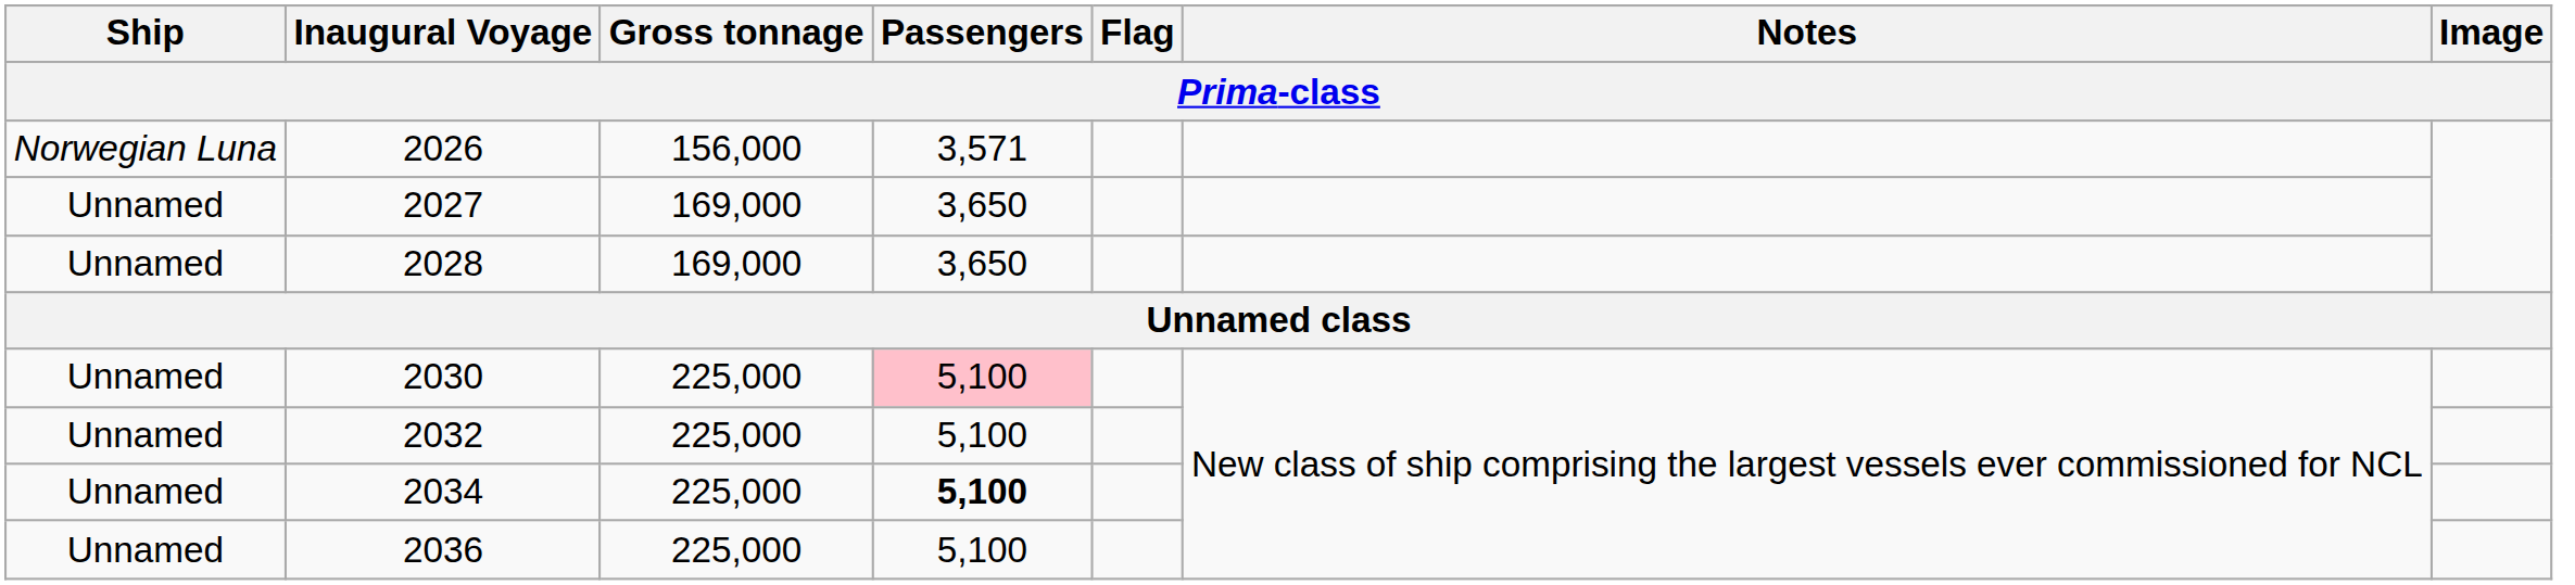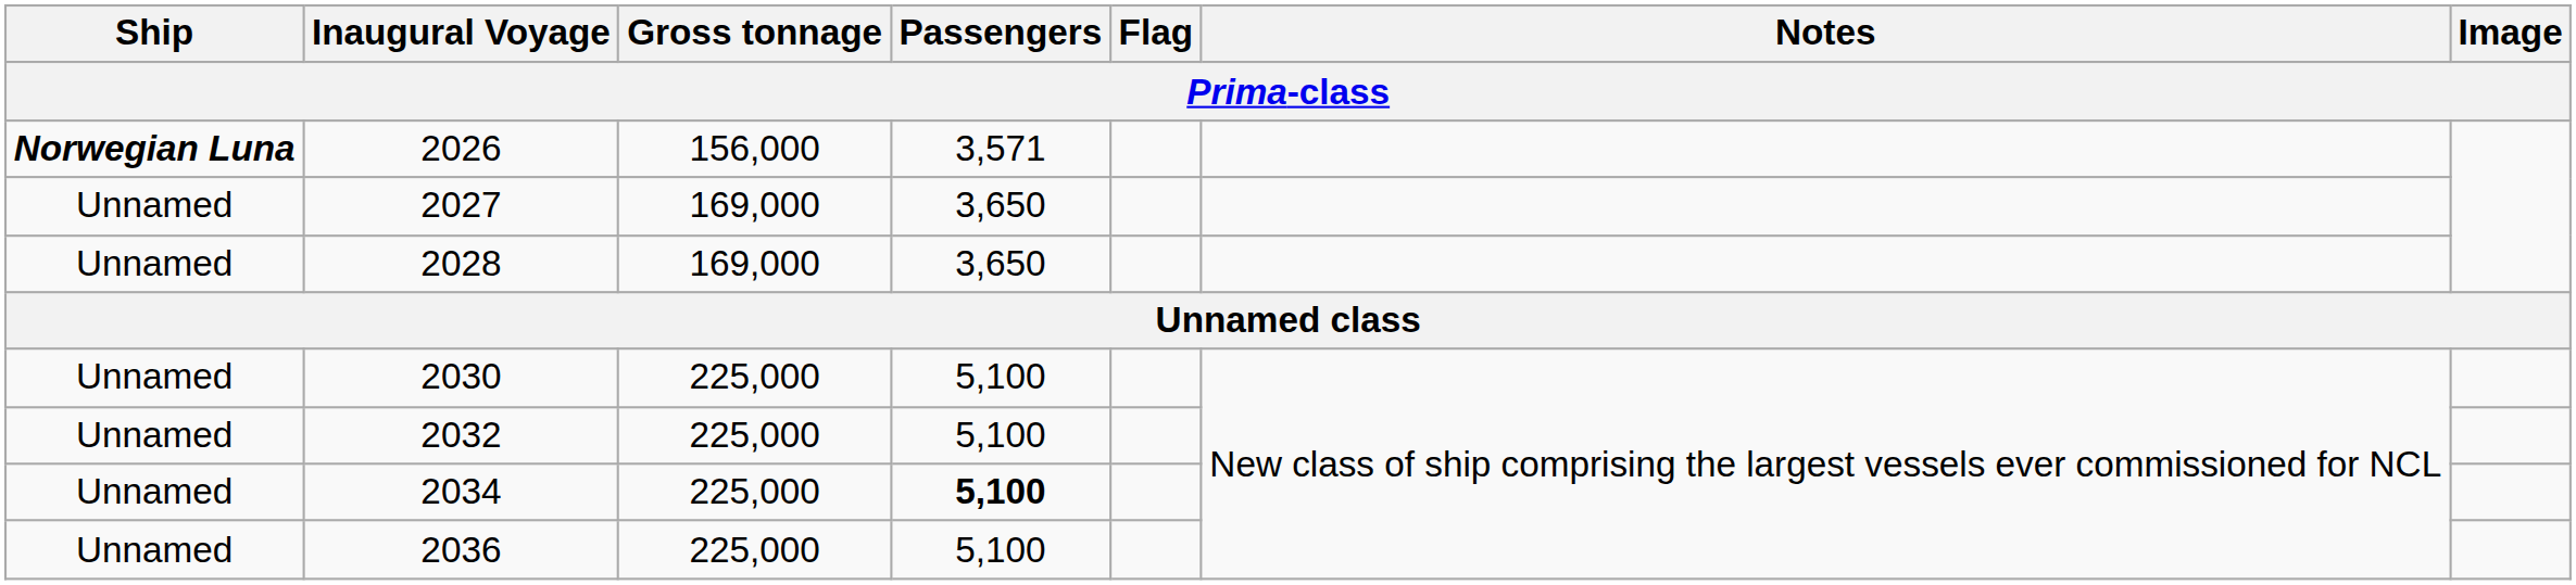2026 | Ship: normal -> bold
2030 | Passengers: pink background -> no background
